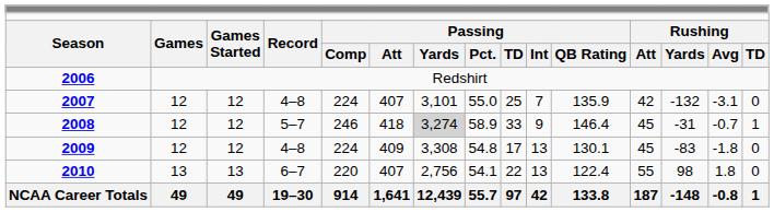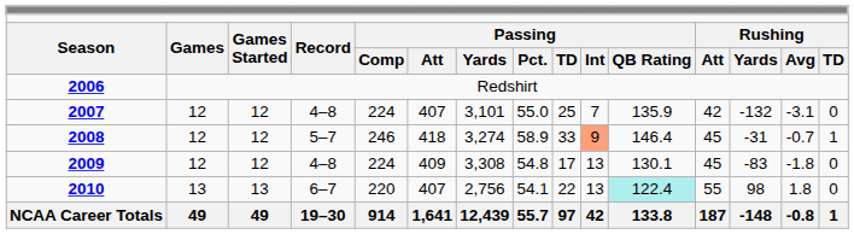2008 | column 7: lightgrey background -> no background
2008 | column 10: no background -> lightsalmon background
2010 | column 11: no background -> paleturquoise background
